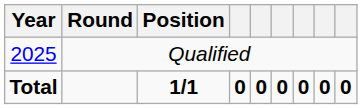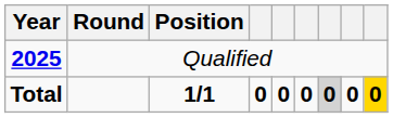2025 | Year: normal -> bold
Total | column 7: no background -> lightgrey background
Total | column 9: no background -> gold background
